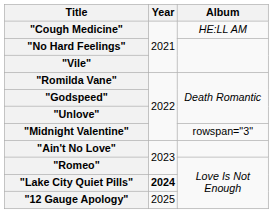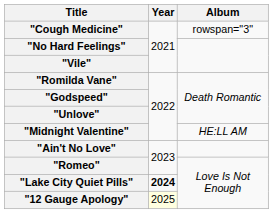"Cough Medicine" | Album: HE:LL AM -> rowspan="3"
"Midnight Valentine" | Album: rowspan="3" -> HE:LL AM
"12 Gauge Apology" | Year: no background -> lightyellow background
